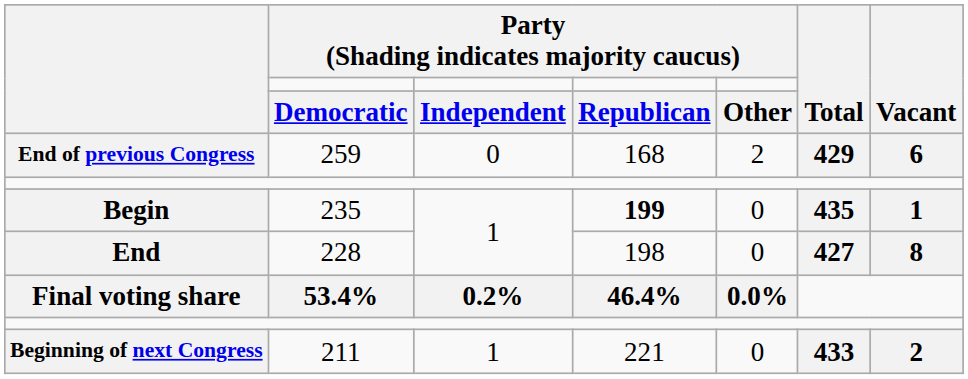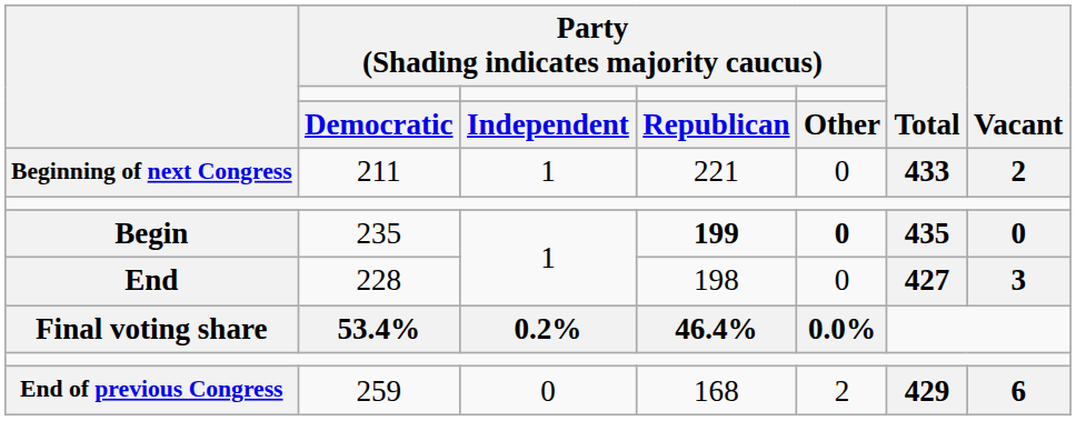rows swapped: End of previous Congress <-> Beginning of next Congress
Begin | column 5: normal -> bold
Begin | Vacant: 1 -> 0
End | Vacant: 8 -> 3
